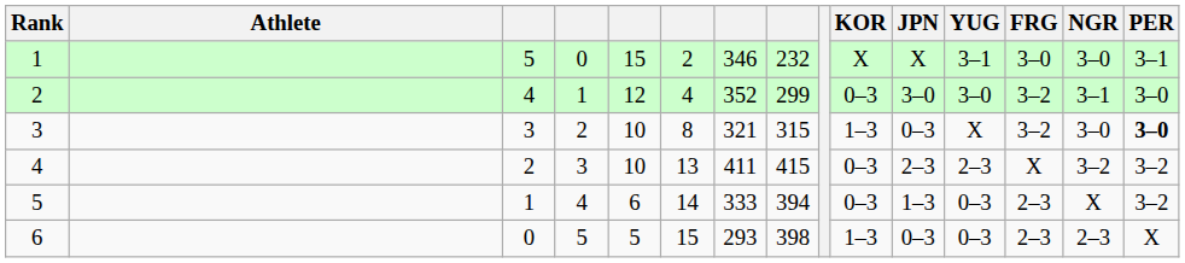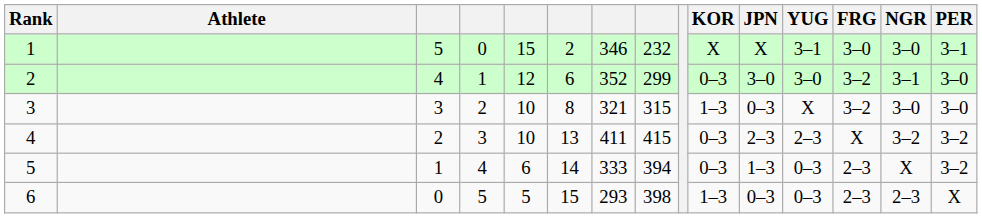row 3 | column 6: 4 -> 6
row 4 | PER: bold -> normal
